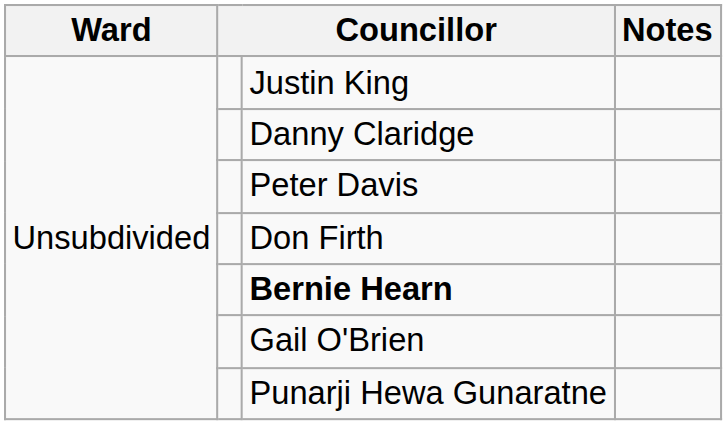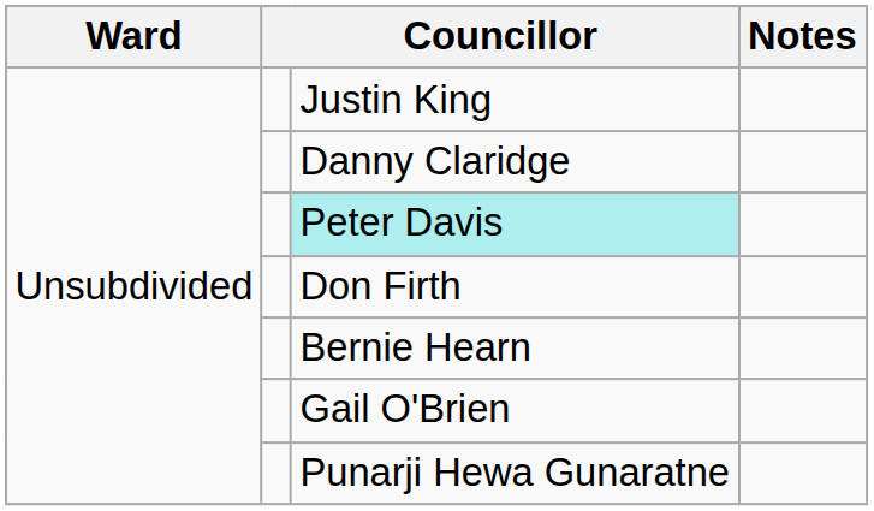Peter Davis | column 3: no background -> paleturquoise background
Bernie Hearn | column 3: bold -> normal
